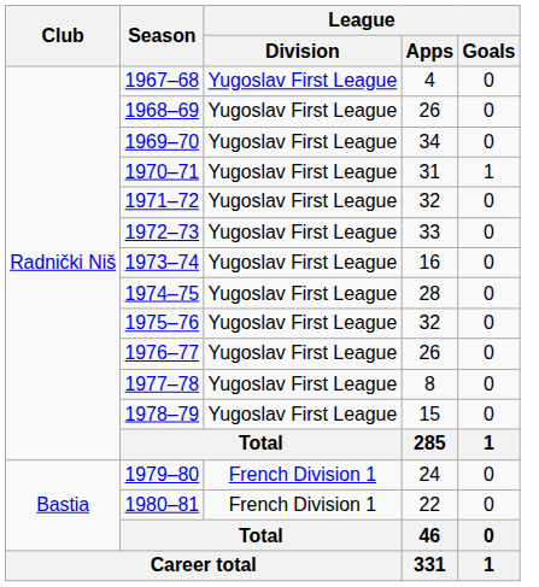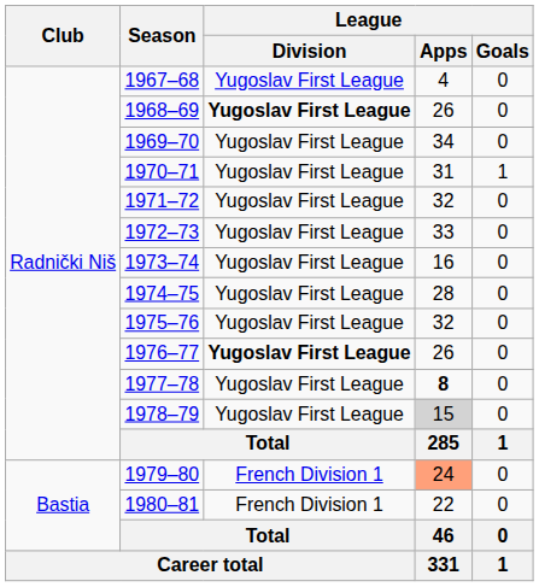1968–69 | League / Division: normal -> bold
1976–77 | League / Division: normal -> bold
1977–78 | League / Apps: normal -> bold
1978–79 | League / Apps: no background -> lightgrey background
1979–80 | League / Apps: no background -> lightsalmon background
